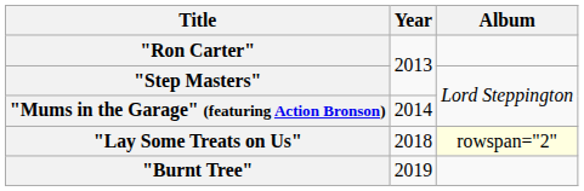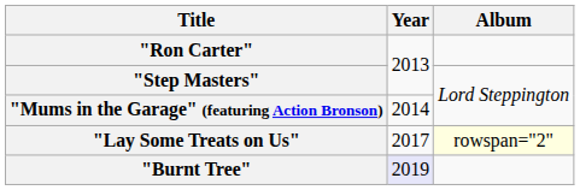"Lay Some Treats on Us" | Year: 2018 -> 2017
"Burnt Tree" | Year: no background -> lavender background
